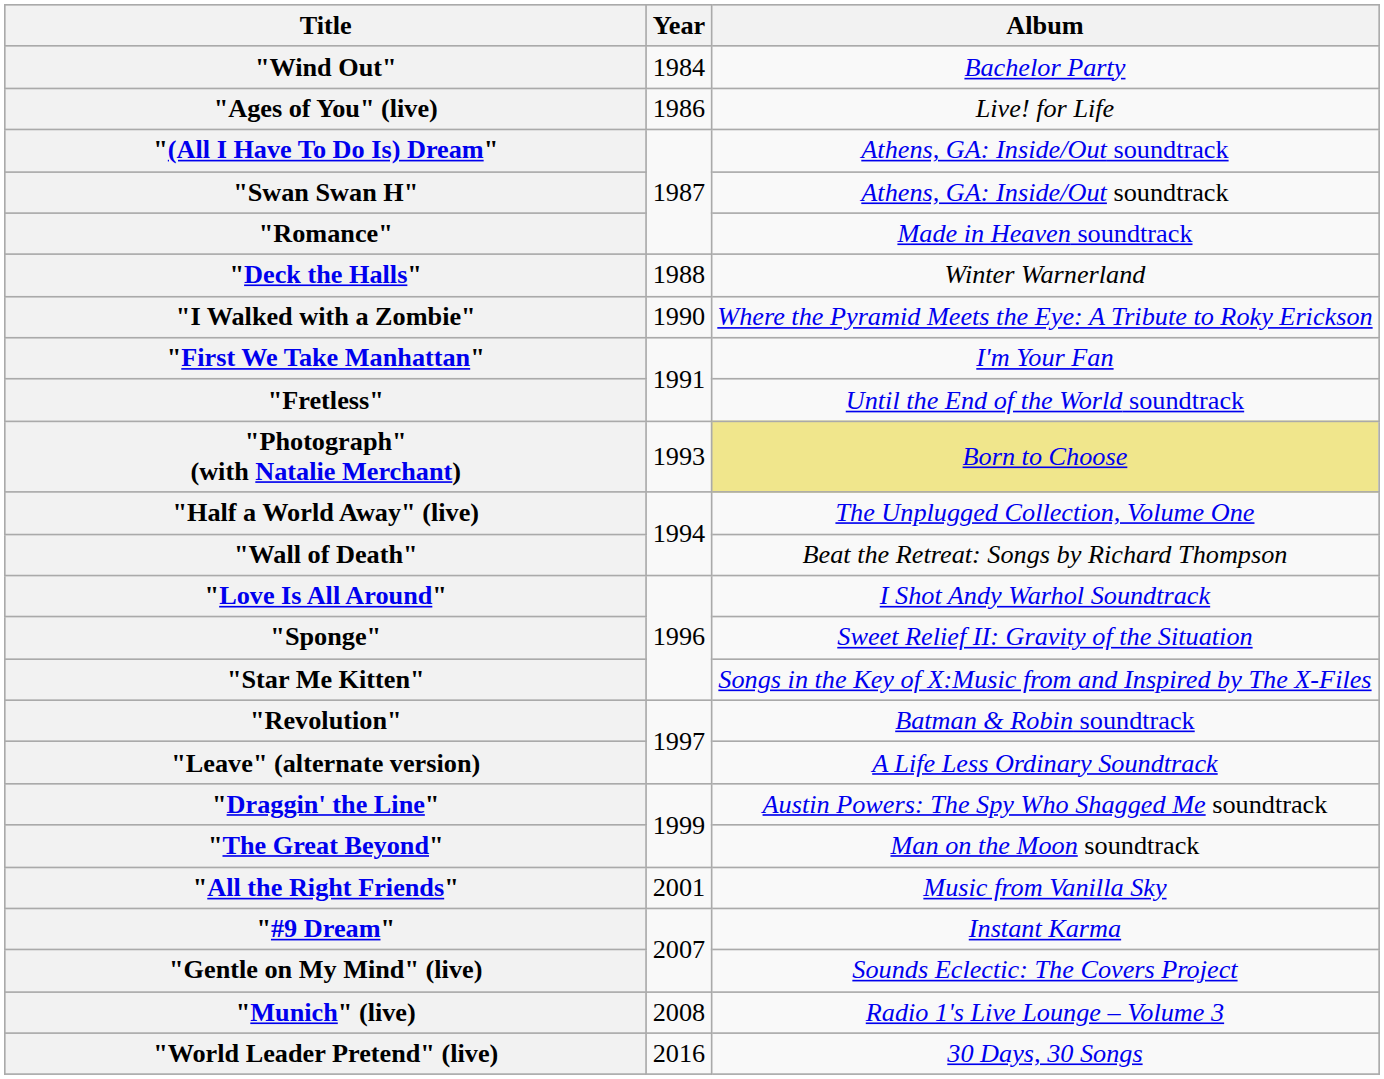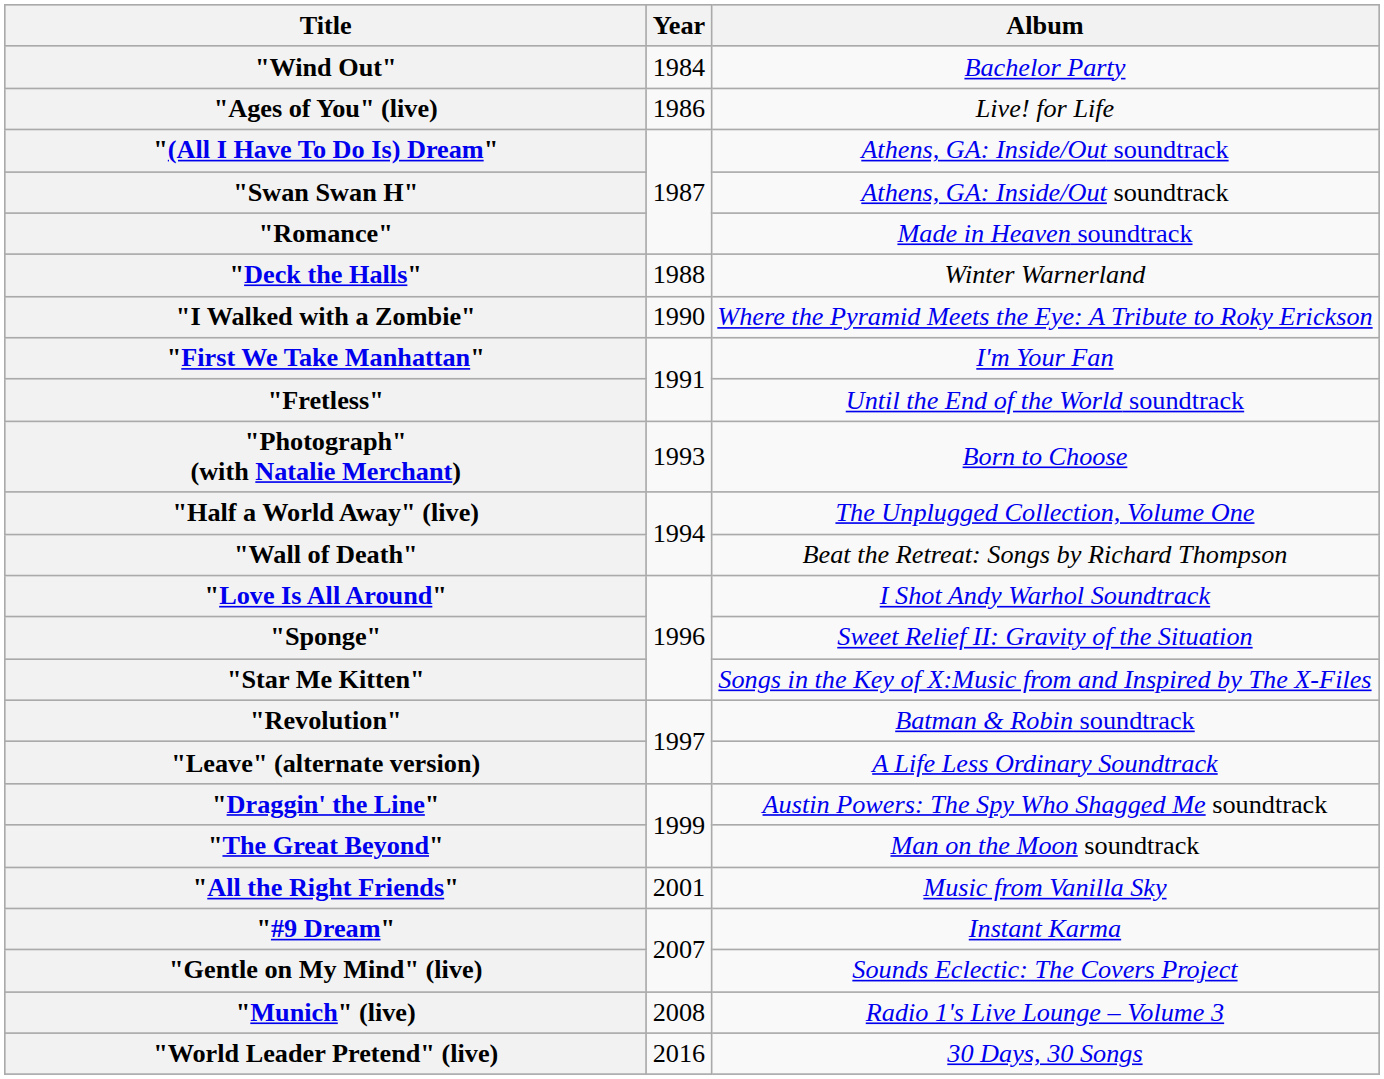"Photograph" (with Natalie Merchant) | Album: khaki background -> no background
